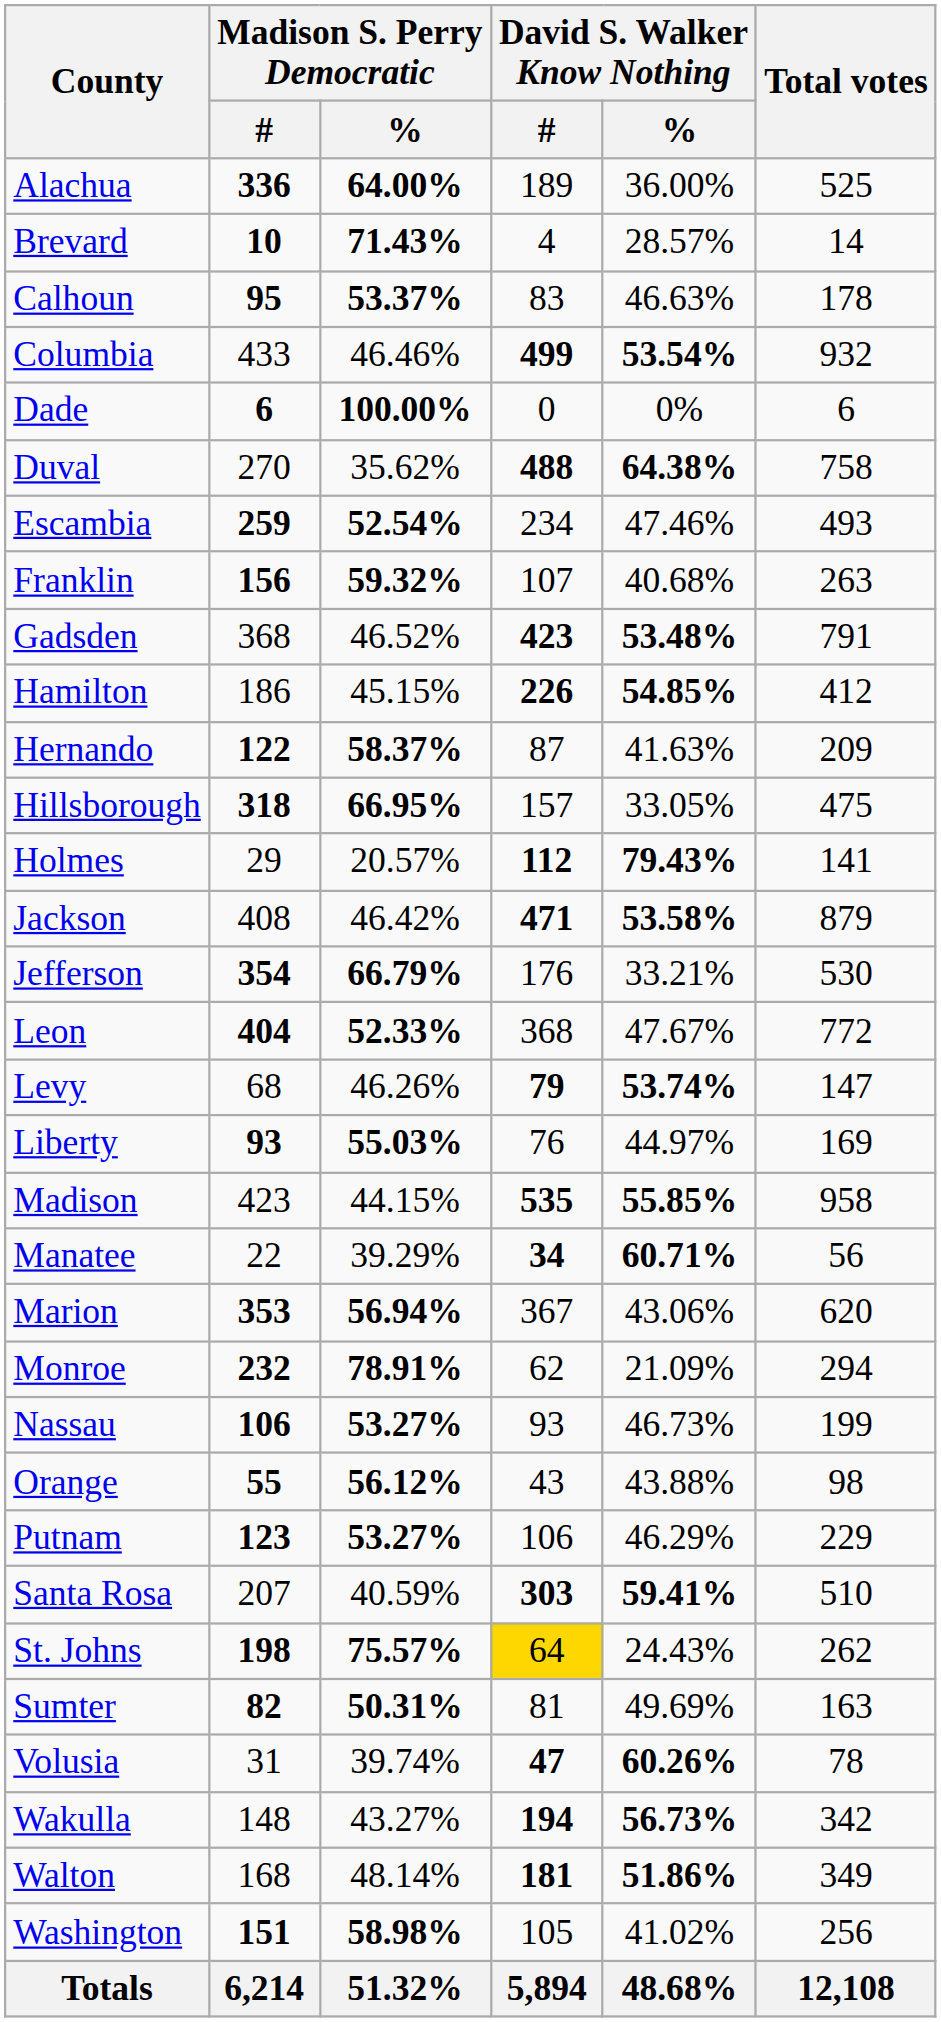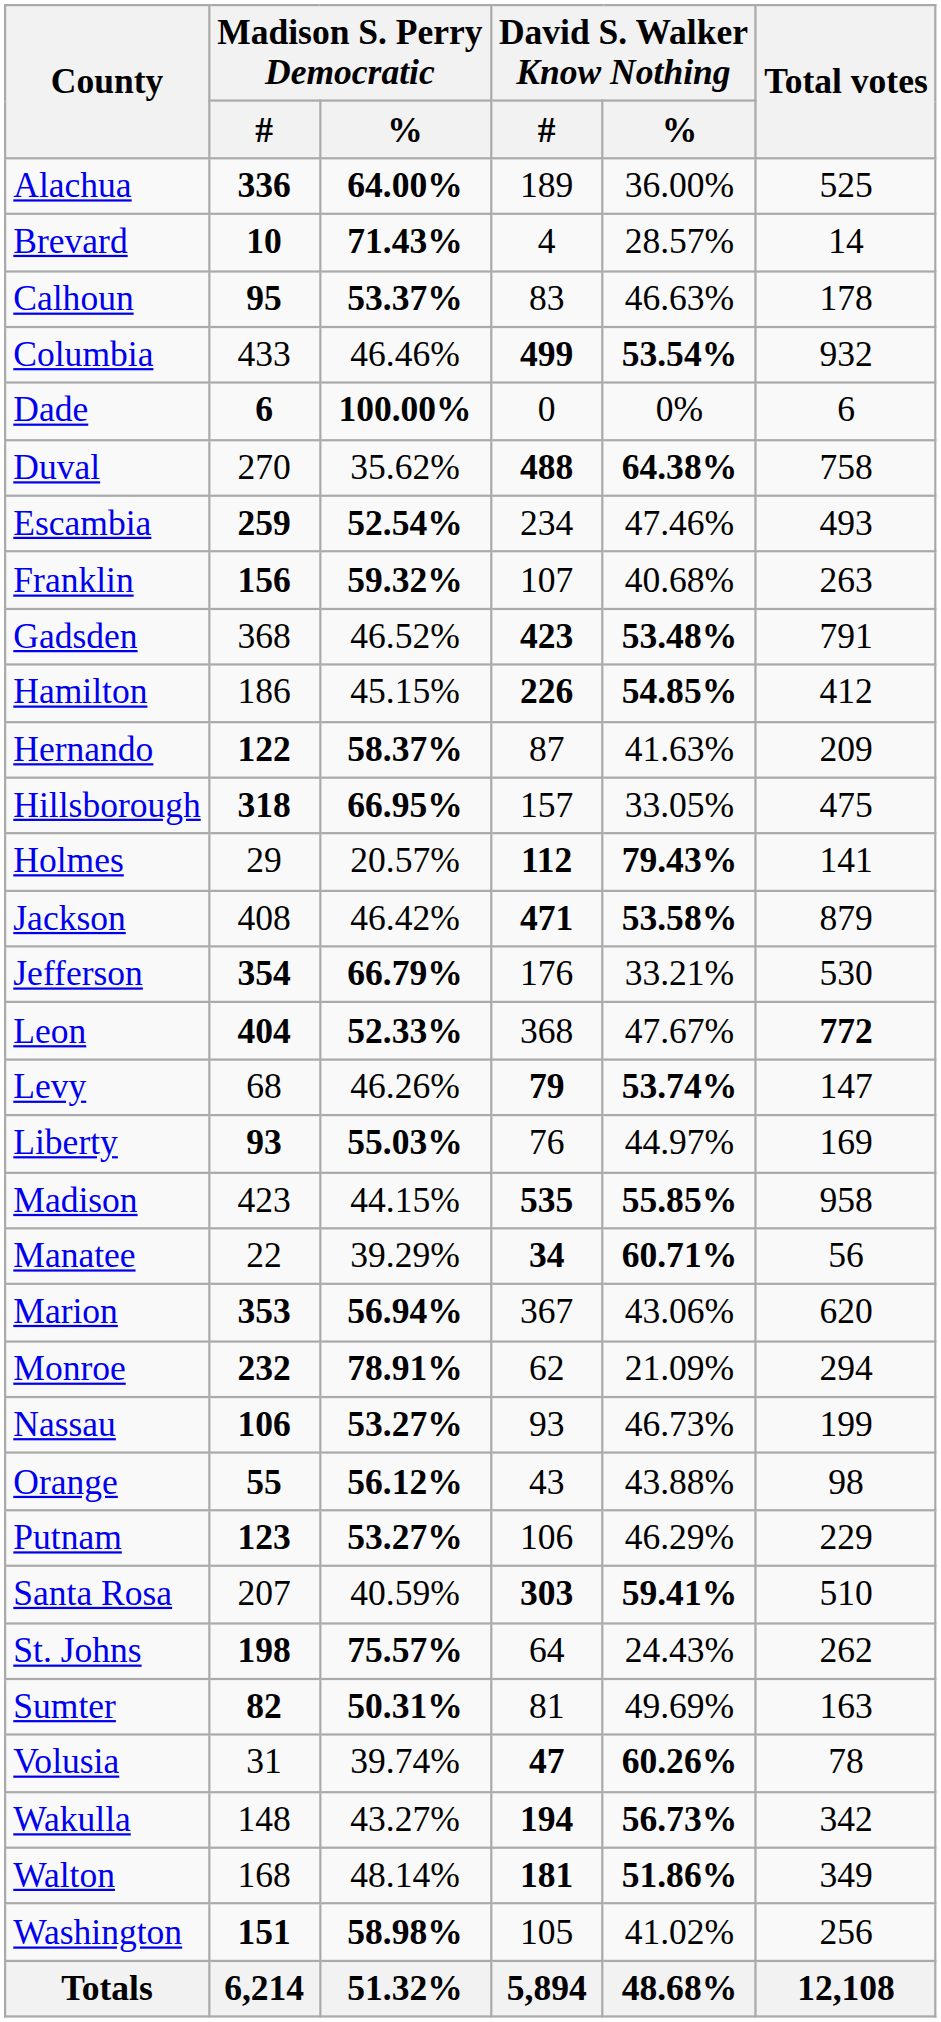Leon | Total votes: normal -> bold
St. Johns | David S. Walker Know Nothing / #: gold background -> no background
